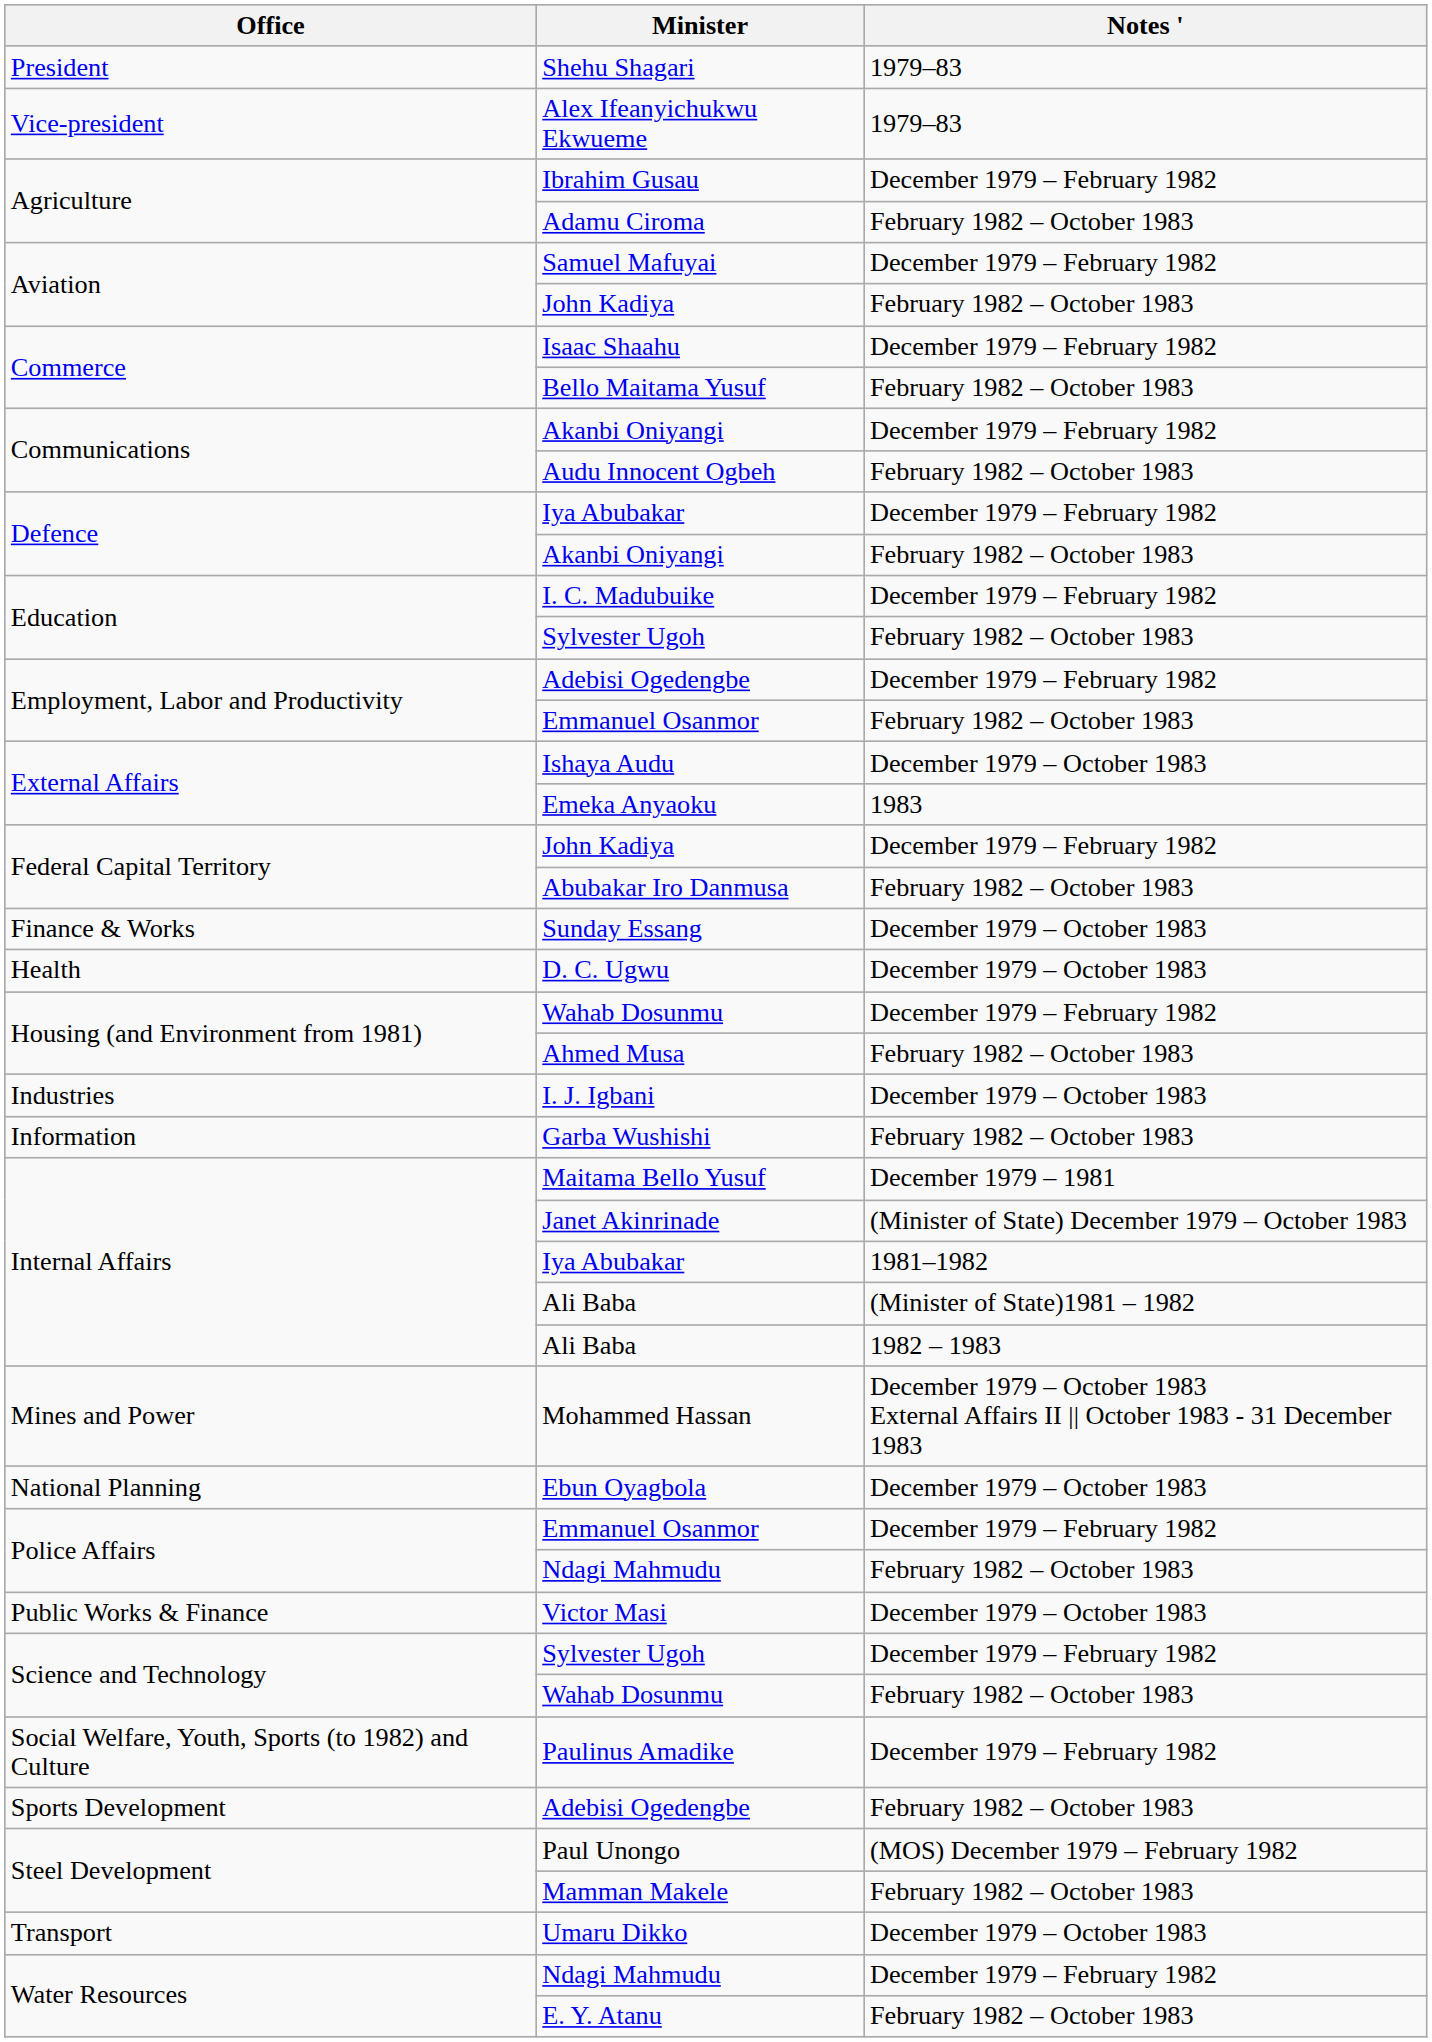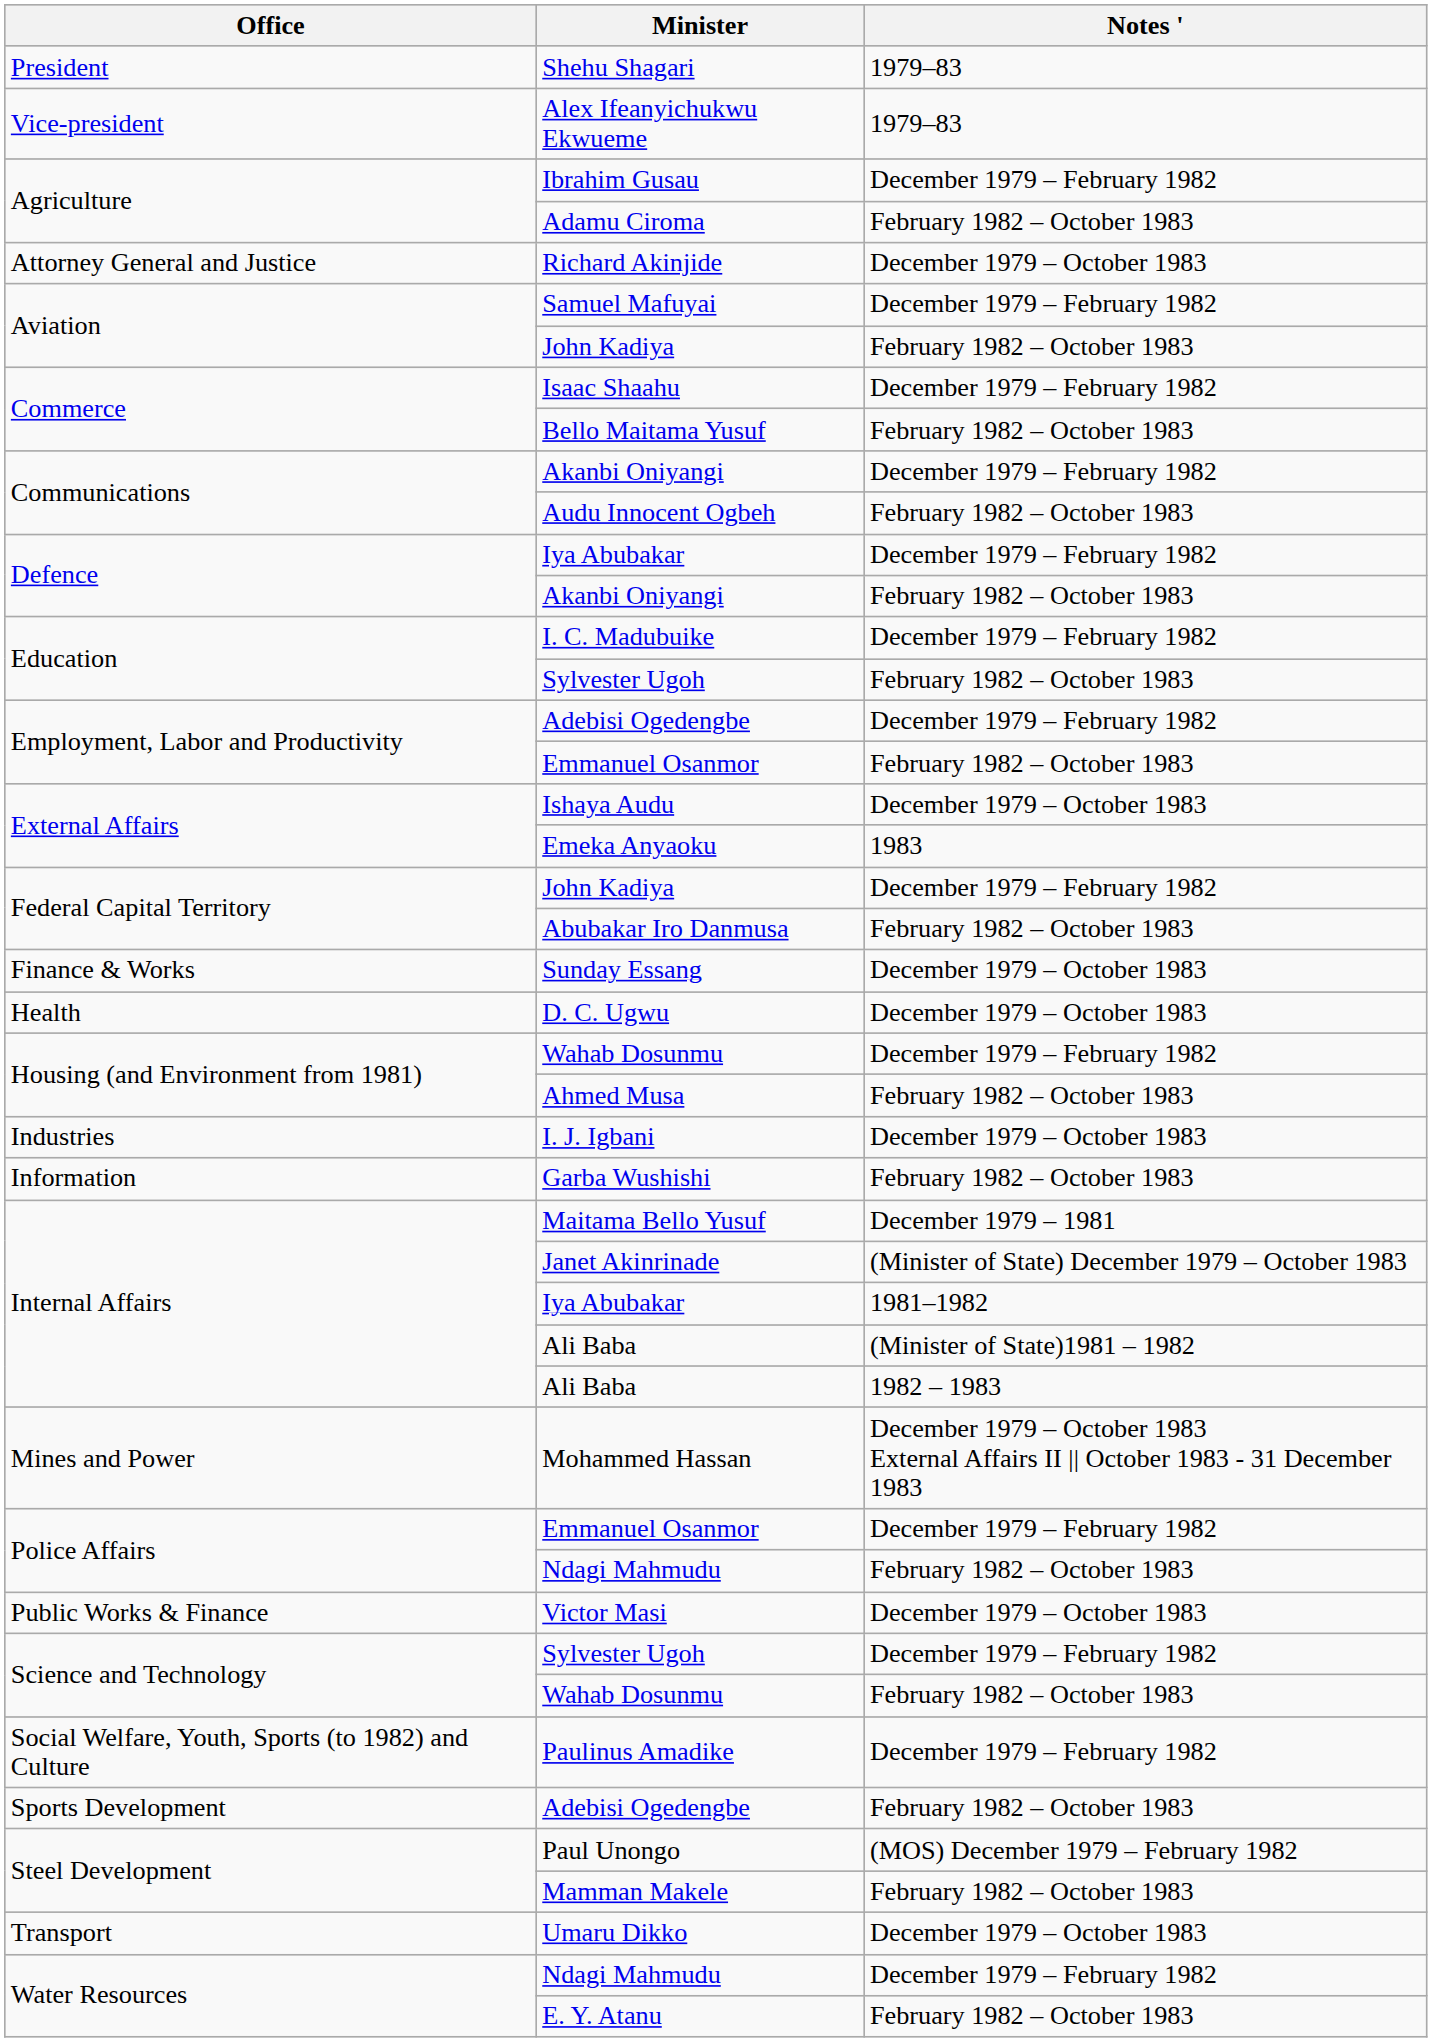+ row: Attorney General and Justice | Richard Akinjide | December 1979 – October 1983
- row: National Planning | Ebun Oyagbola | December 1979 – October 1983
